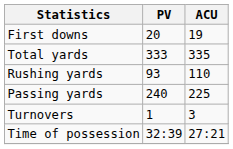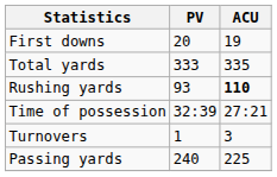Rushing yards | ACU: normal -> bold
rows swapped: Passing yards <-> Time of possession
